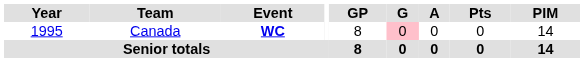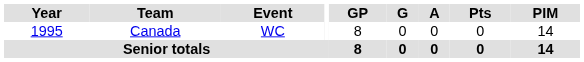Canada | Event: bold -> normal
Canada | G: pink background -> no background
